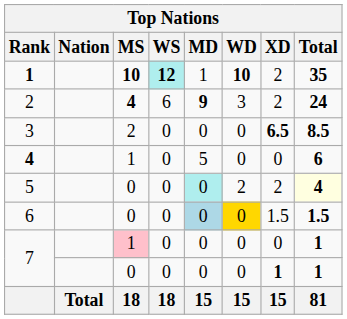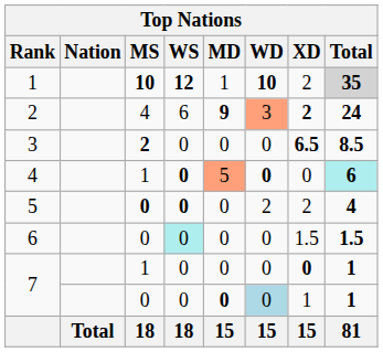row 3 | Rank: bold -> normal
row 3 | WS: paleturquoise background -> no background
row 3 | Total: no background -> lightgrey background
row 4 | MS: bold -> normal
row 4 | WD: no background -> lightsalmon background
row 4 | XD: normal -> bold
row 5 | MS: normal -> bold
row 6 | Rank: bold -> normal
row 6 | WS: normal -> bold
row 6 | MD: no background -> lightsalmon background
row 6 | WD: normal -> bold
row 6 | Total: no background -> paleturquoise background
row 7 | MS: normal -> bold
row 7 | WS: normal -> bold
row 7 | MD: paleturquoise background -> no background
row 7 | Total: lightyellow background -> no background
row 8 | WS: no background -> paleturquoise background
row 8 | MD: lightblue background -> no background
row 8 | WD: gold background -> no background
row 9 | MS: pink background -> no background
row 9 | XD: normal -> bold
row 10 | MD: normal -> bold
row 10 | WD: no background -> lightblue background
row 10 | XD: bold -> normal
